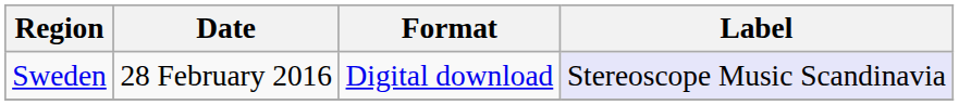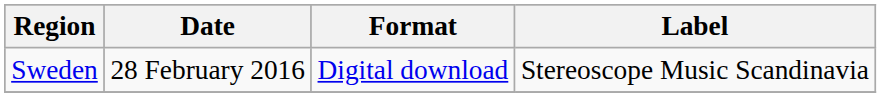Sweden | Label: lavender background -> no background
